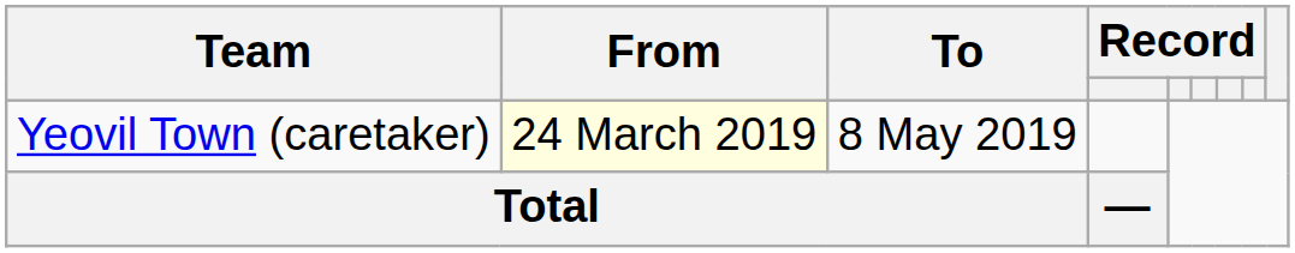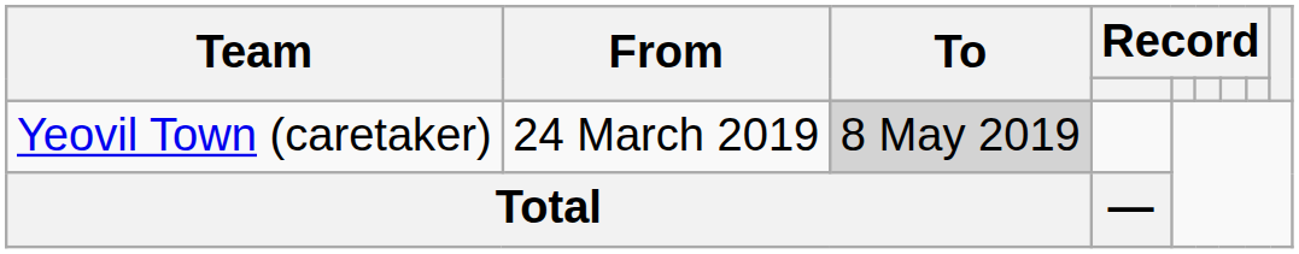Yeovil Town (caretaker) | From: lightyellow background -> no background
Yeovil Town (caretaker) | To: no background -> lightgrey background
